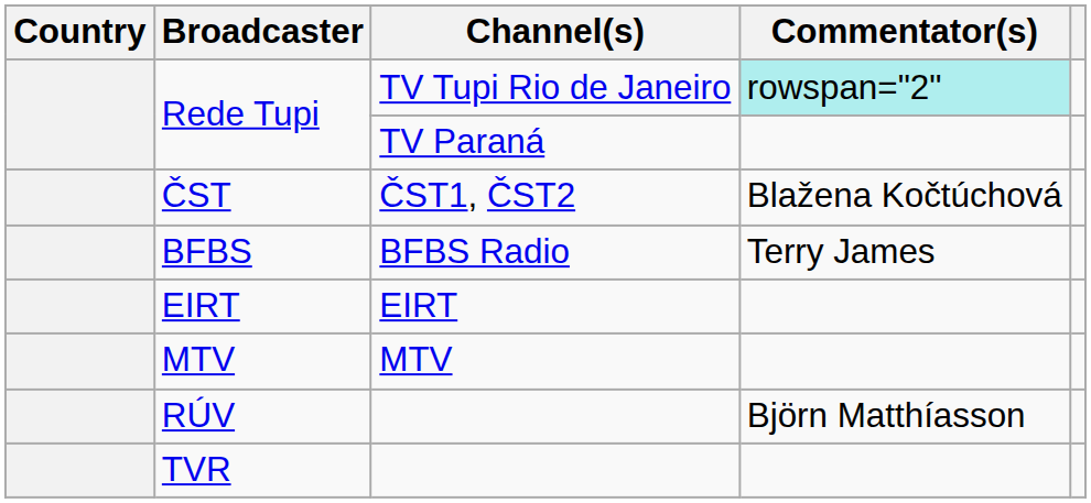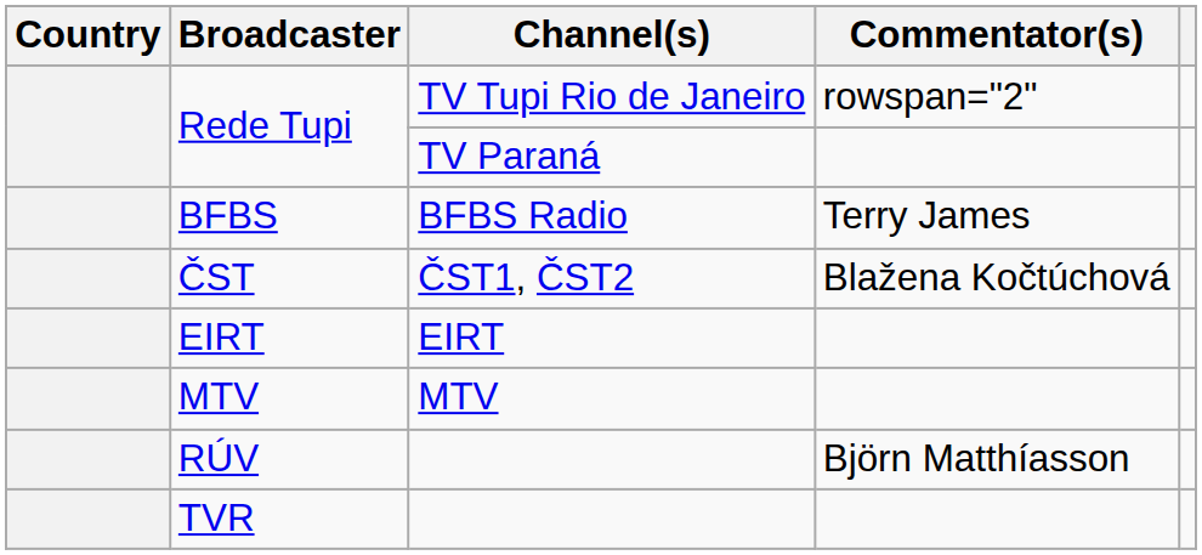Rede Tupi / TV Tupi Rio de Janeiro | Commentator(s): paleturquoise background -> no background
rows swapped: BFBS <-> ČST
